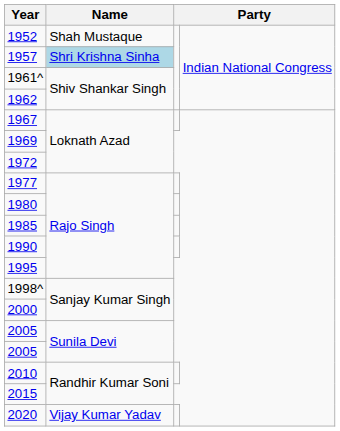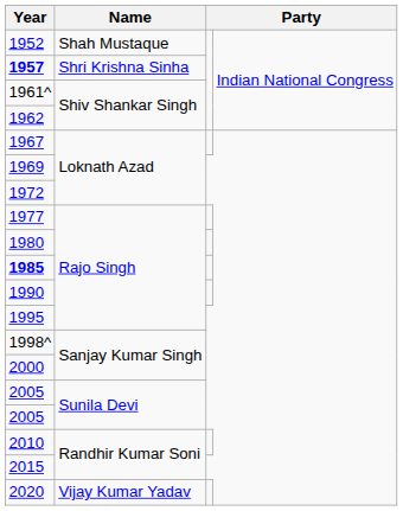1957 | Year: normal -> bold
1957 | Name: lightblue background -> no background
1985 | Year: normal -> bold
